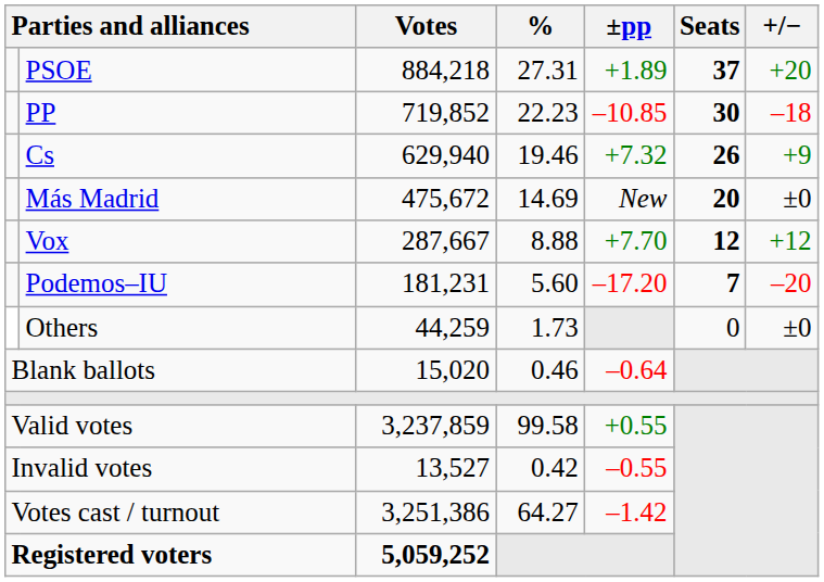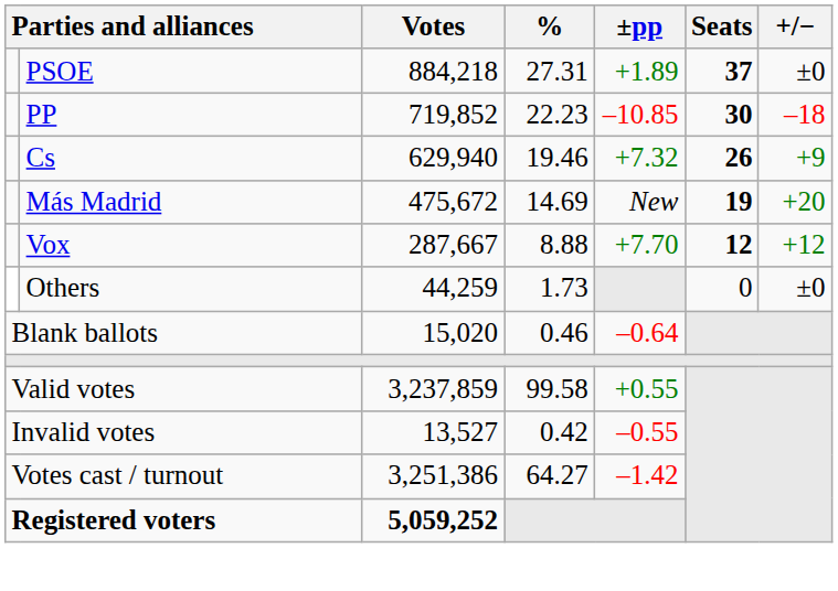PSOE | +/−: +20 -> ±0
Más Madrid | Seats: 20 -> 19
Más Madrid | +/−: ±0 -> +20
- row: Podemos–IU | 181,231 | 5.60 | –17.20 | 7 | –20
